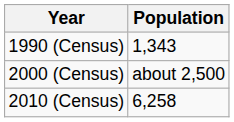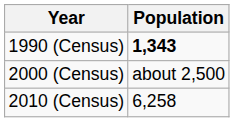1990 (Census) | Population: normal -> bold
